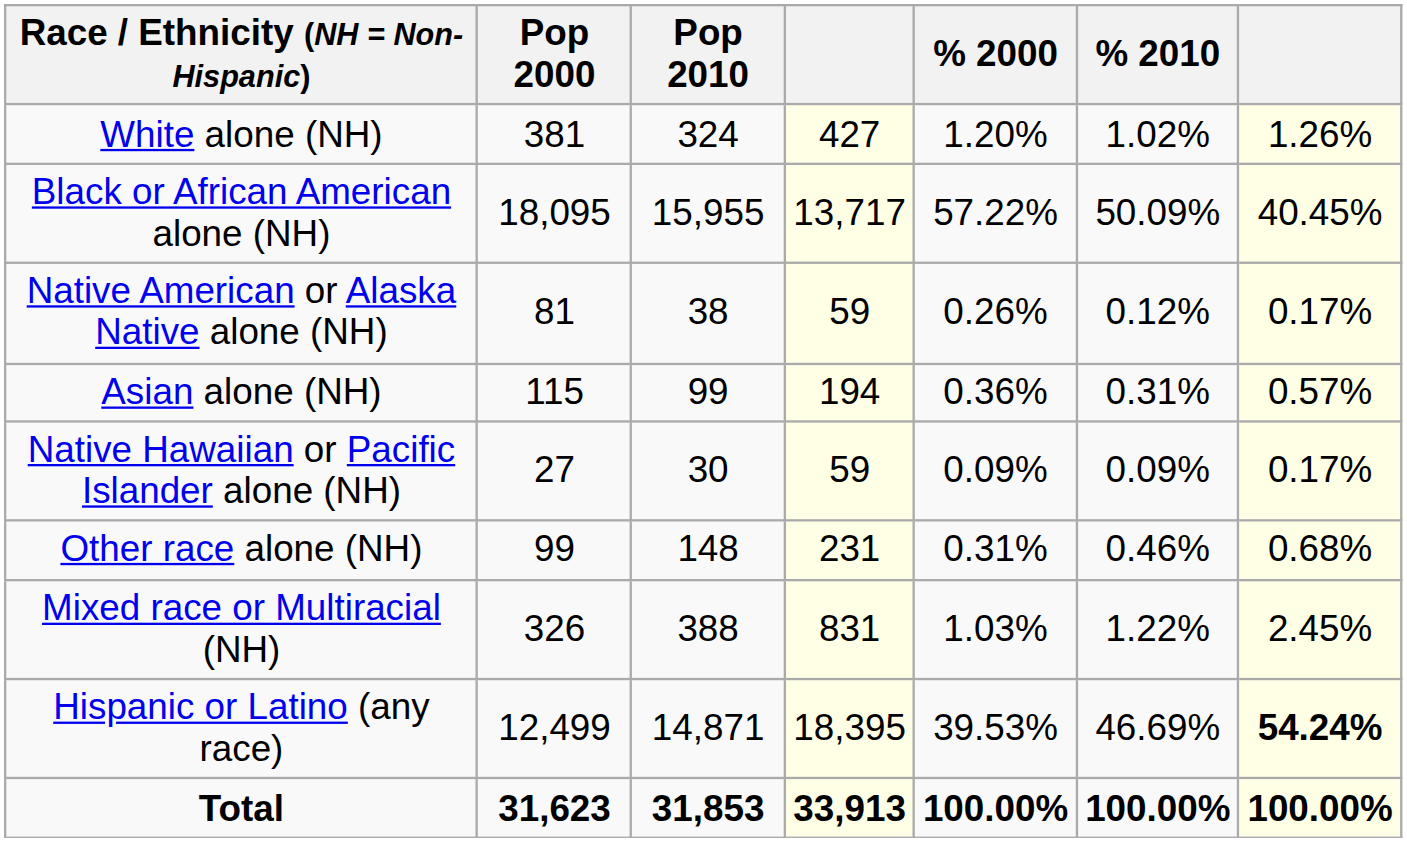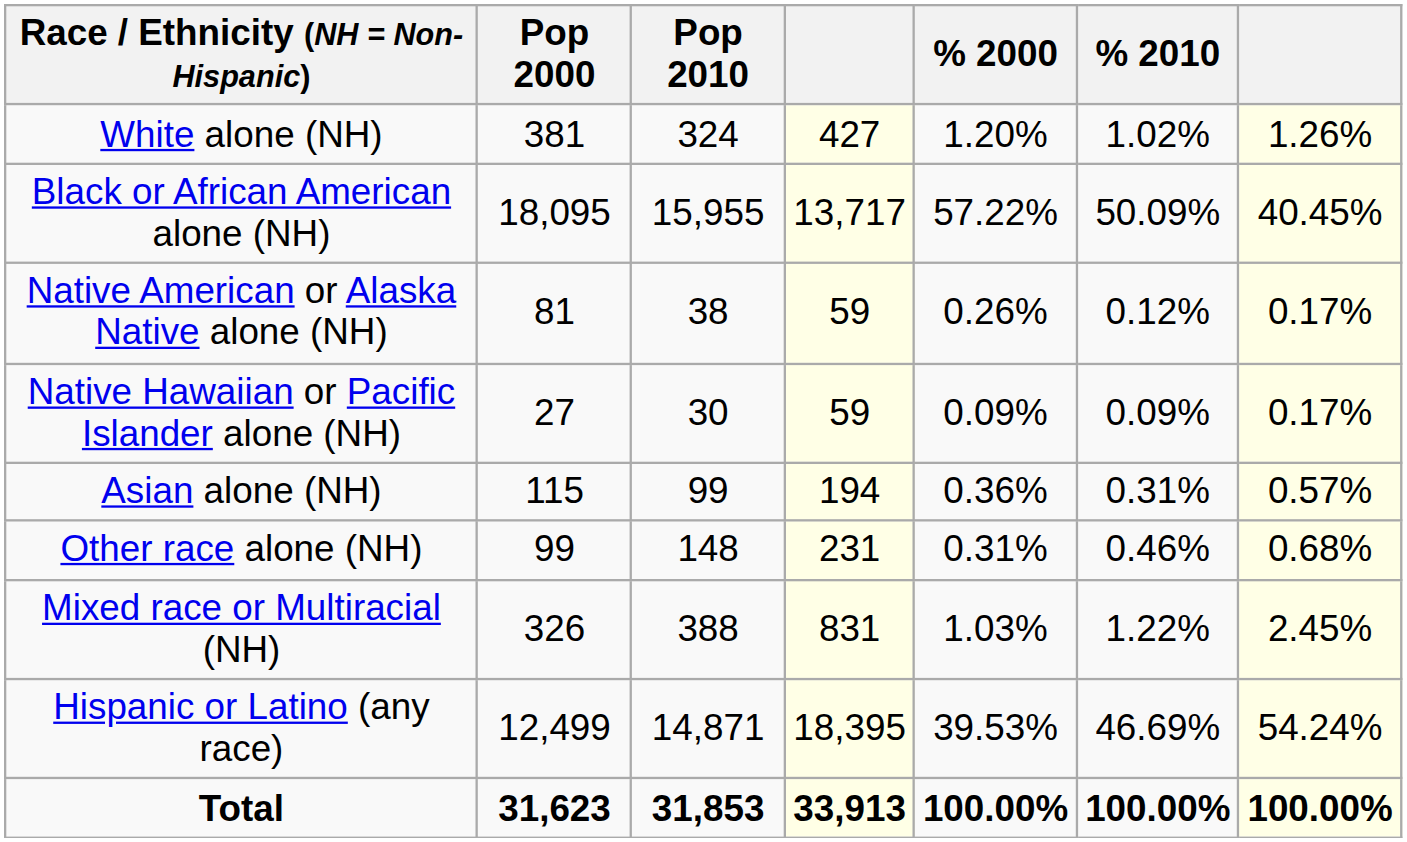rows swapped: Asian alone (NH) <-> Native Hawaiian or Pacific Islander alone (NH)
Hispanic or Latino (any race) | column 7: bold -> normal
